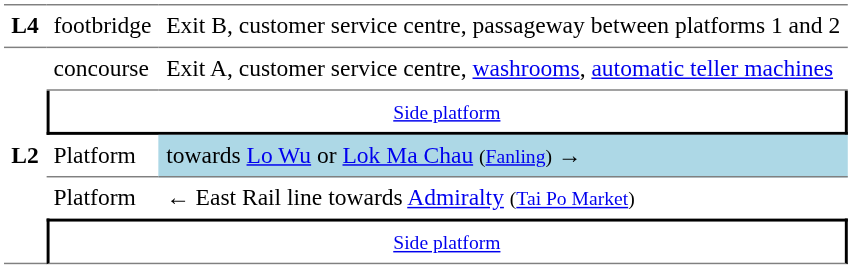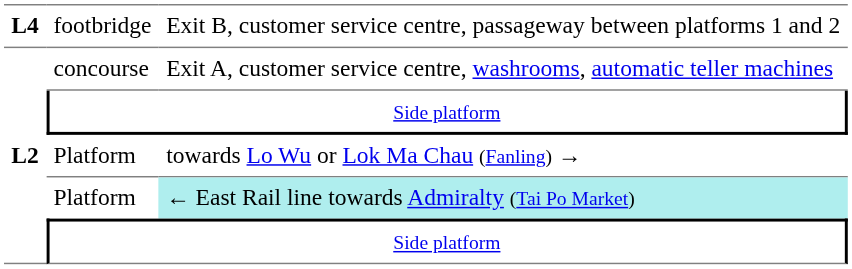towards Lo Wu or Lok Ma Chau (Fanling) → | column 3: lightblue background -> no background
← East Rail line towards Admiralty (Tai Po Market) | column 3: no background -> paleturquoise background
